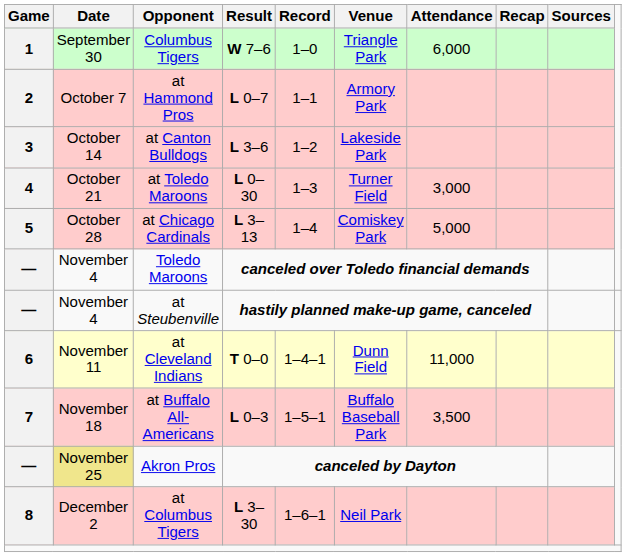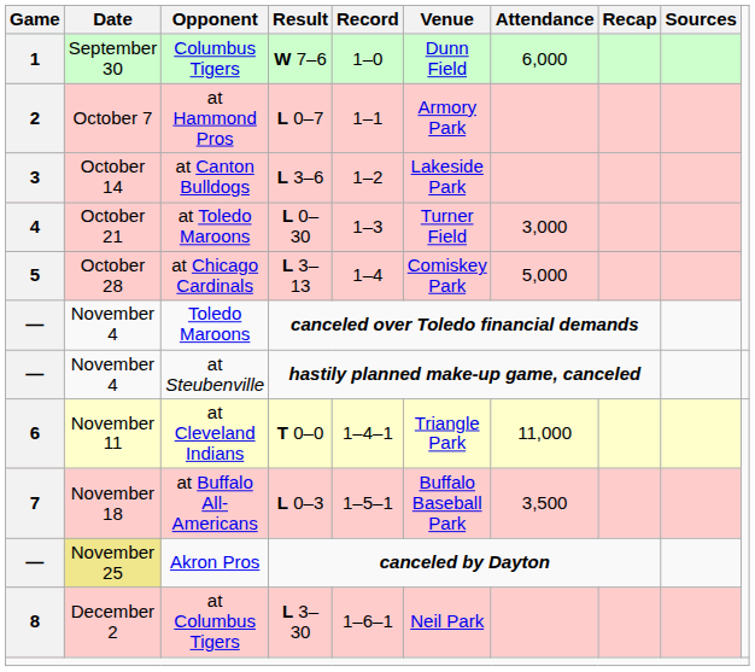Columbus Tigers | Venue: Triangle Park -> Dunn Field
at Cleveland Indians | Venue: Dunn Field -> Triangle Park
